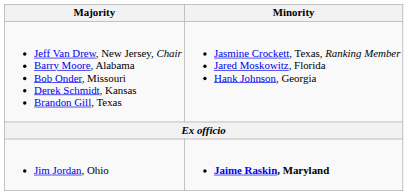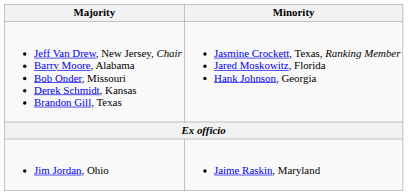Jim Jordan, Ohio | Minority: bold -> normal
